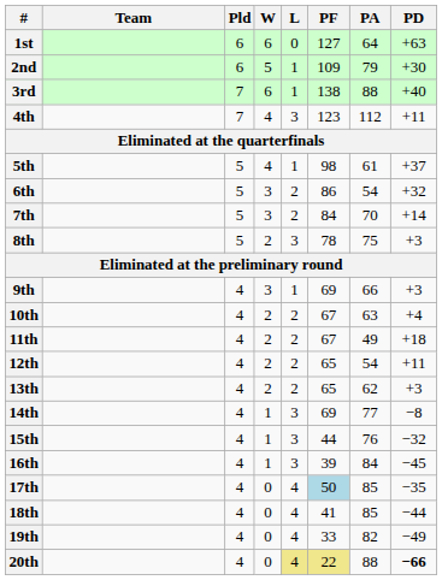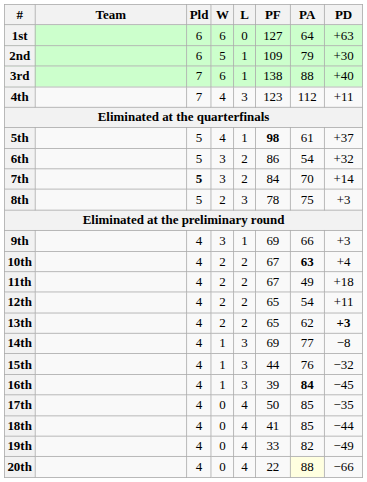5th | PF: normal -> bold
7th | Pld: normal -> bold
10th | PA: normal -> bold
13th | PD: normal -> bold
16th | PA: normal -> bold
17th | PF: lightblue background -> no background
20th | L: khaki background -> no background
20th | PF: khaki background -> no background
20th | PA: no background -> lightyellow background
20th | PD: bold -> normal
